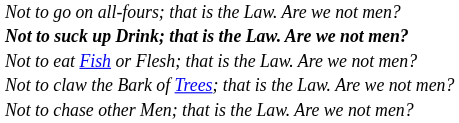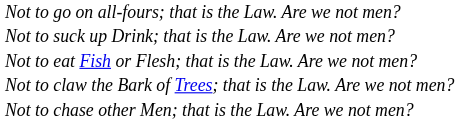row 2 | column 1: bold -> normal
